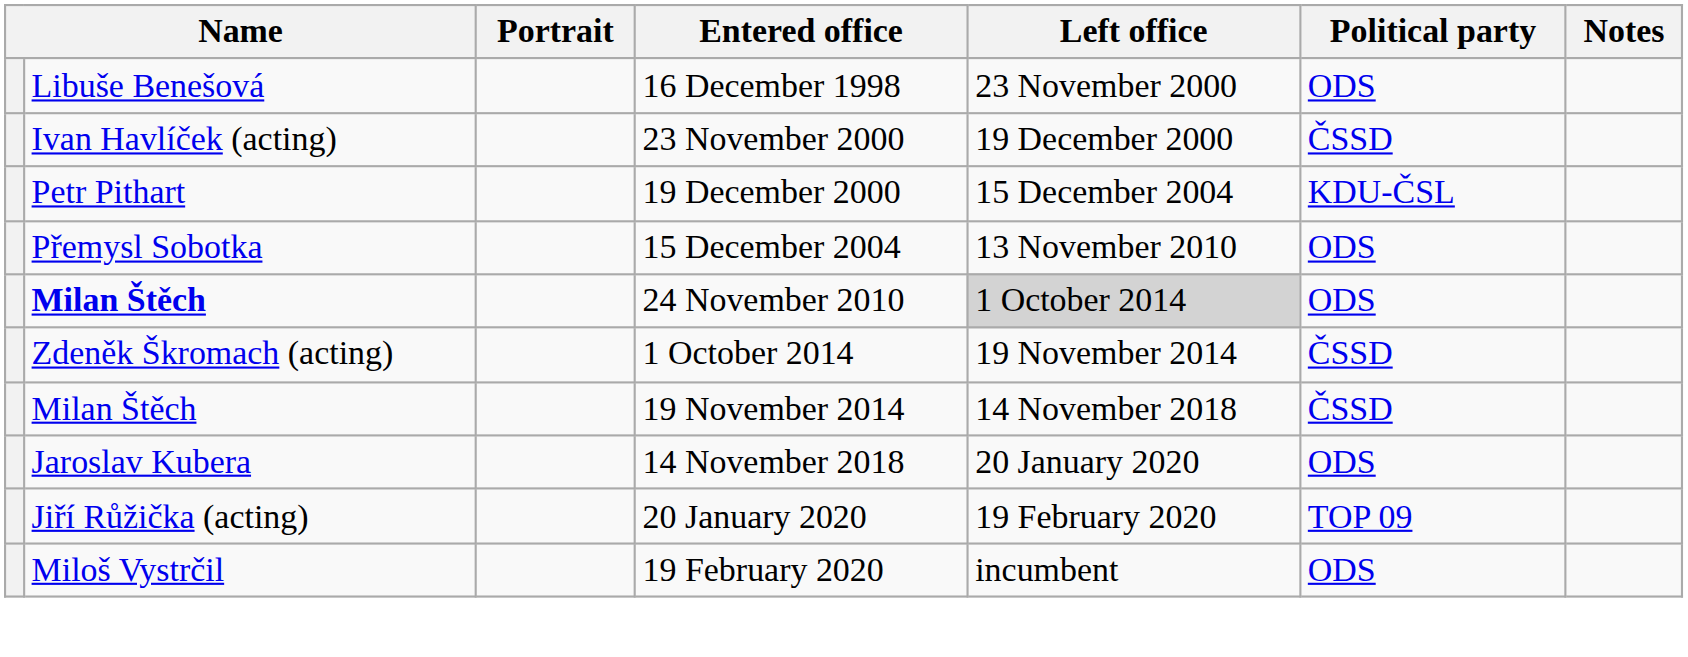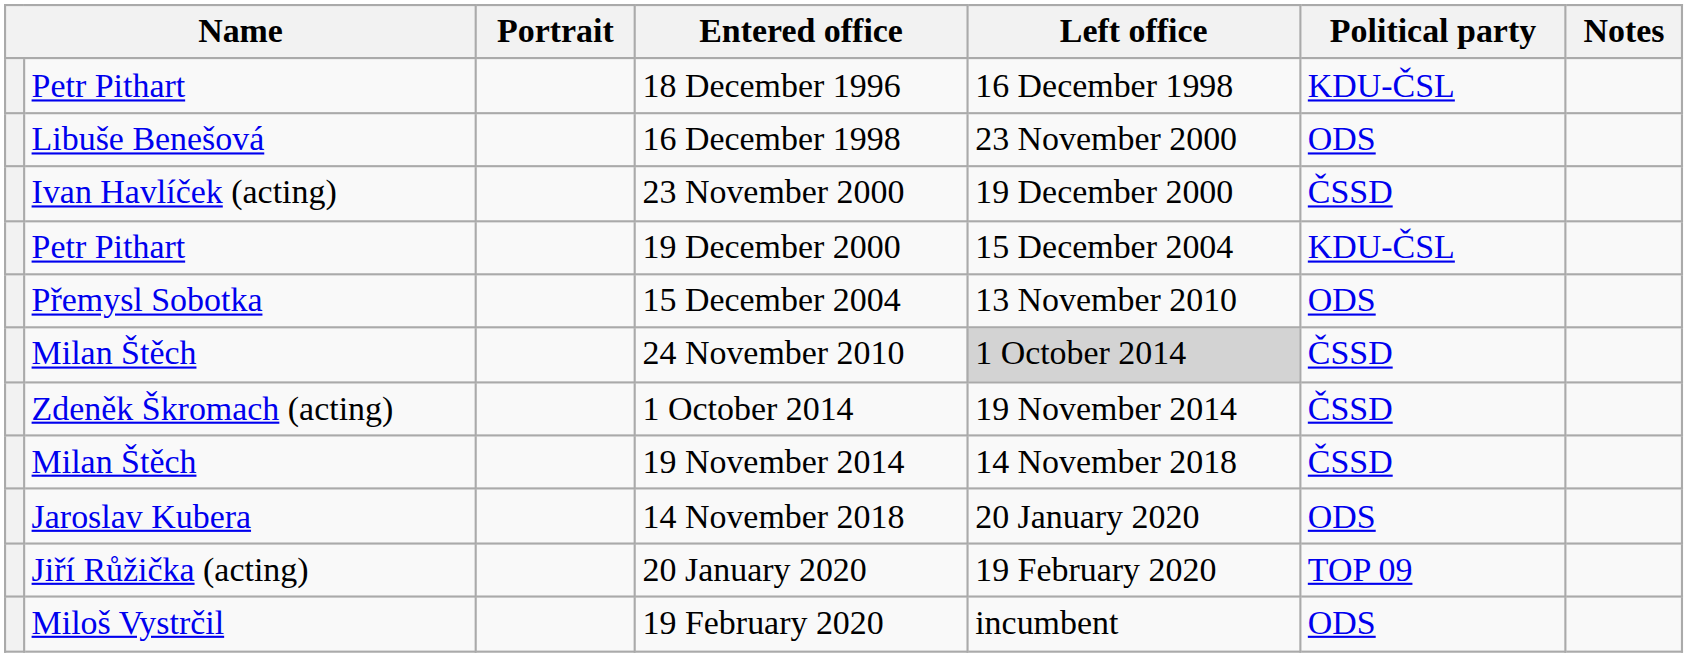+ row: Petr Pithart | 18 December 1996 | 16 December 1998 | KDU-ČSL
24 November 2010 | column 2: bold -> normal
24 November 2010 | Political party: ODS -> ČSSD
